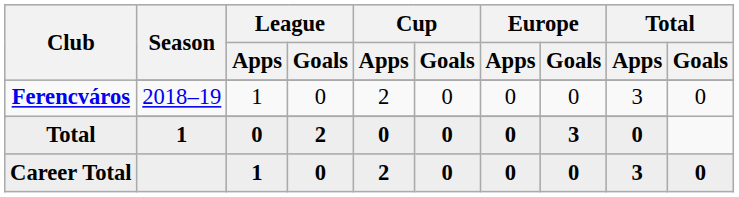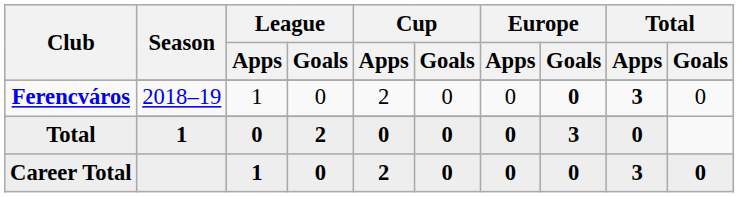Ferencváros / 2018–19 | Europe / Goals: normal -> bold
Ferencváros / 2018–19 | Total / Apps: normal -> bold
